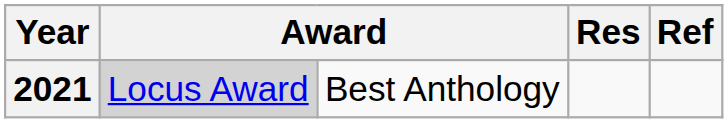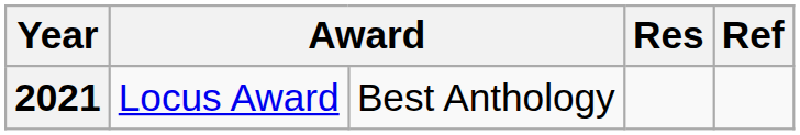2021 | column 2: lightgrey background -> no background
